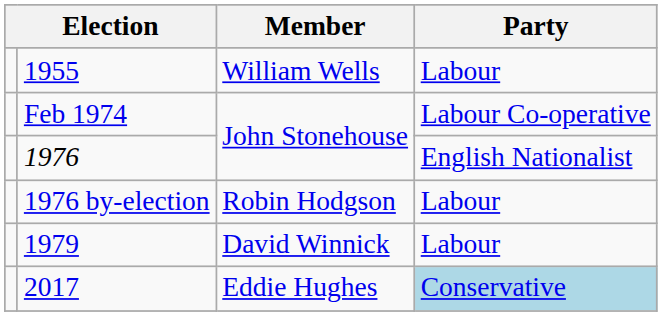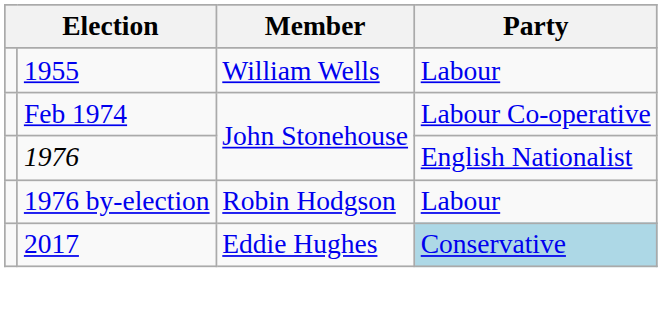- row: 1979 | David Winnick | Labour
